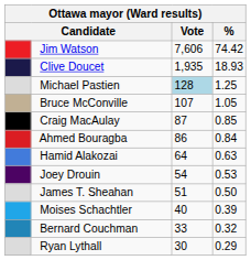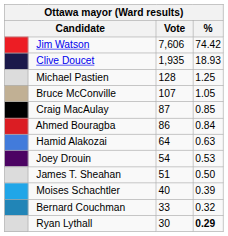Michael Pastien | Vote: lightblue background -> no background
Ryan Lythall | %: normal -> bold
